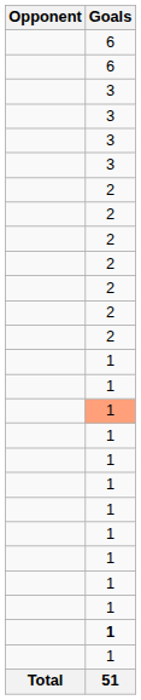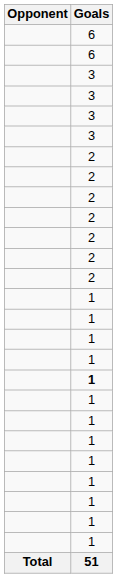row 17 | Goals: lightsalmon background -> no background
row 19 | Goals: normal -> bold
row 26 | Goals: bold -> normal
